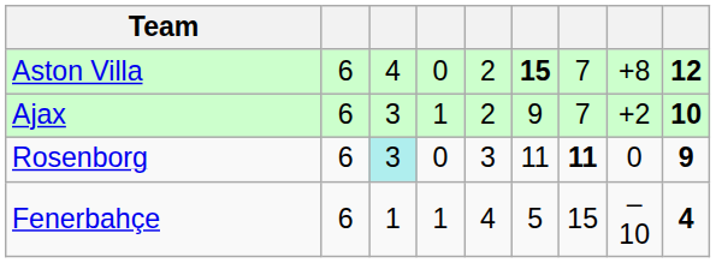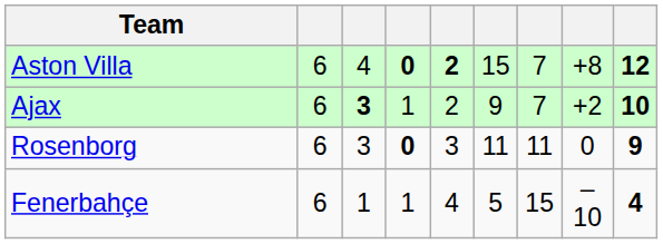Aston Villa | column 4: normal -> bold
Aston Villa | column 5: normal -> bold
Aston Villa | column 6: bold -> normal
Ajax | column 3: normal -> bold
Rosenborg | column 3: paleturquoise background -> no background
Rosenborg | column 4: normal -> bold
Rosenborg | column 7: bold -> normal
